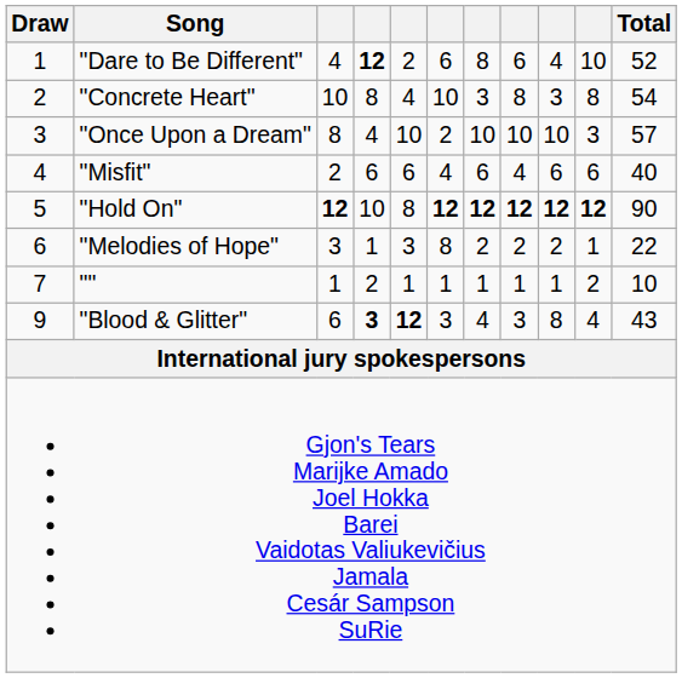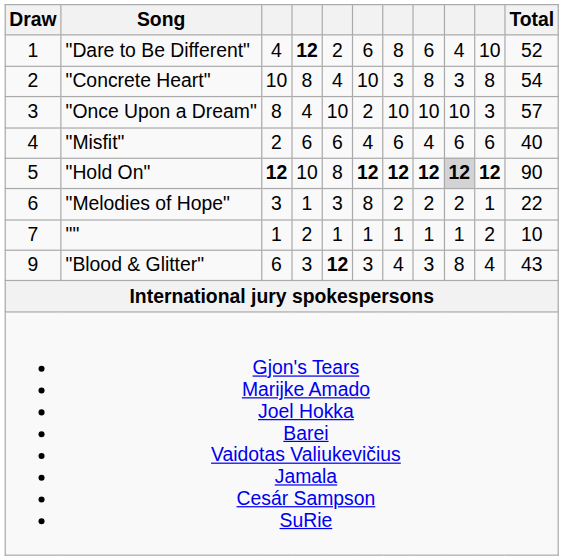"Hold On" | column 9: no background -> lightgrey background
"Blood & Glitter" | column 4: bold -> normal
